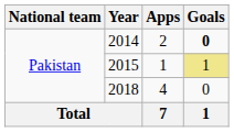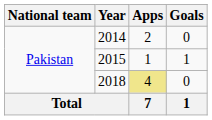2014 | Goals: bold -> normal
2015 | Goals: khaki background -> no background
2018 | Apps: no background -> khaki background
